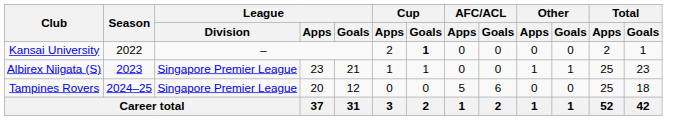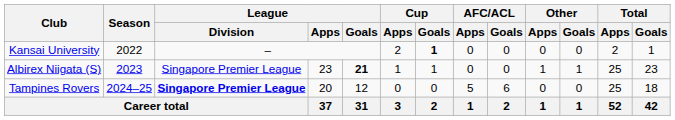Albirex Niigata (S) | League / Goals: normal -> bold
Tampines Rovers | League / Division: normal -> bold
